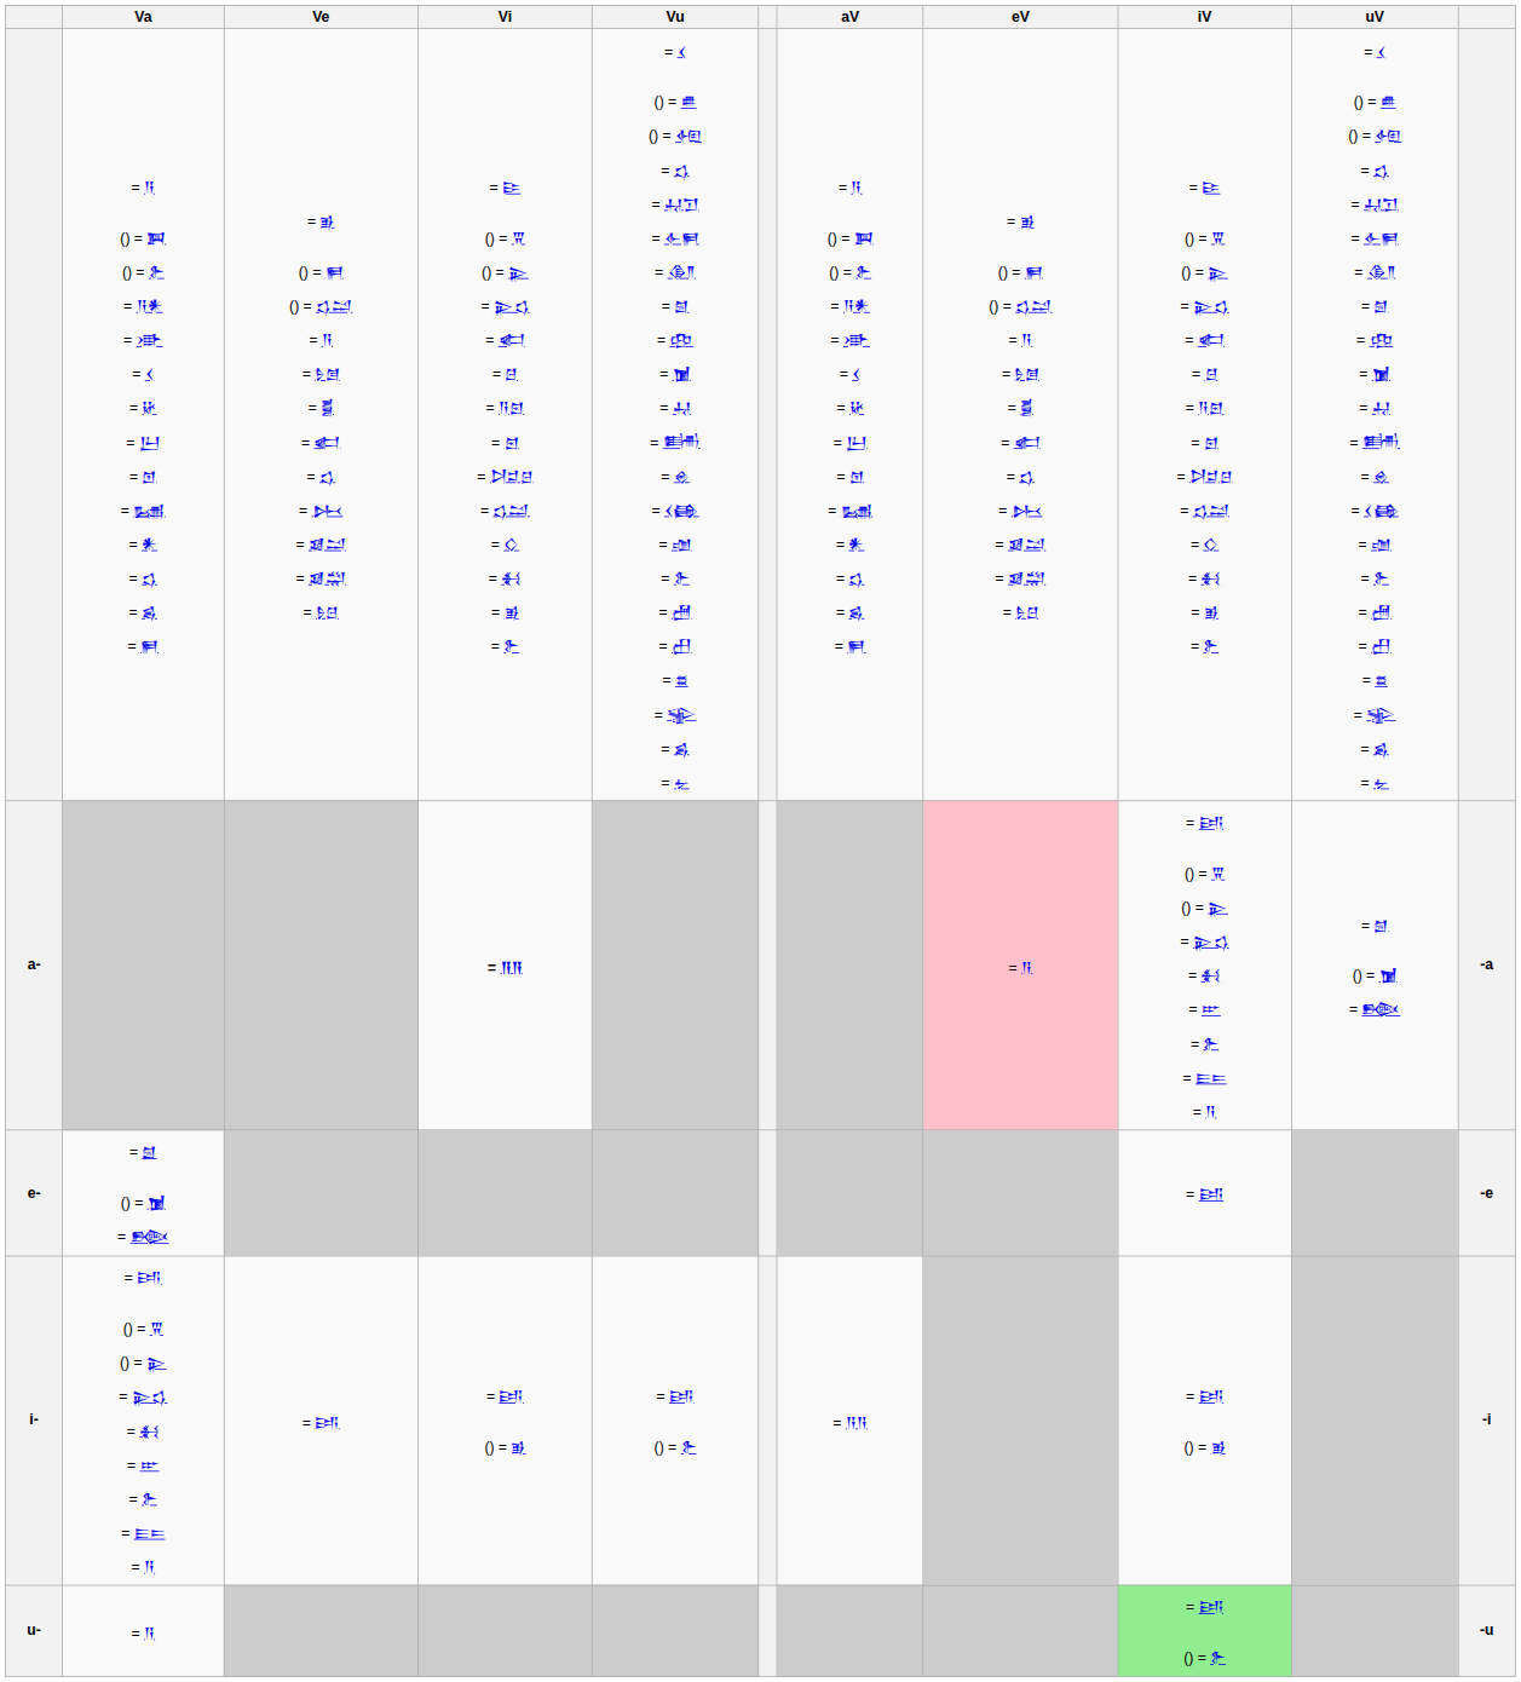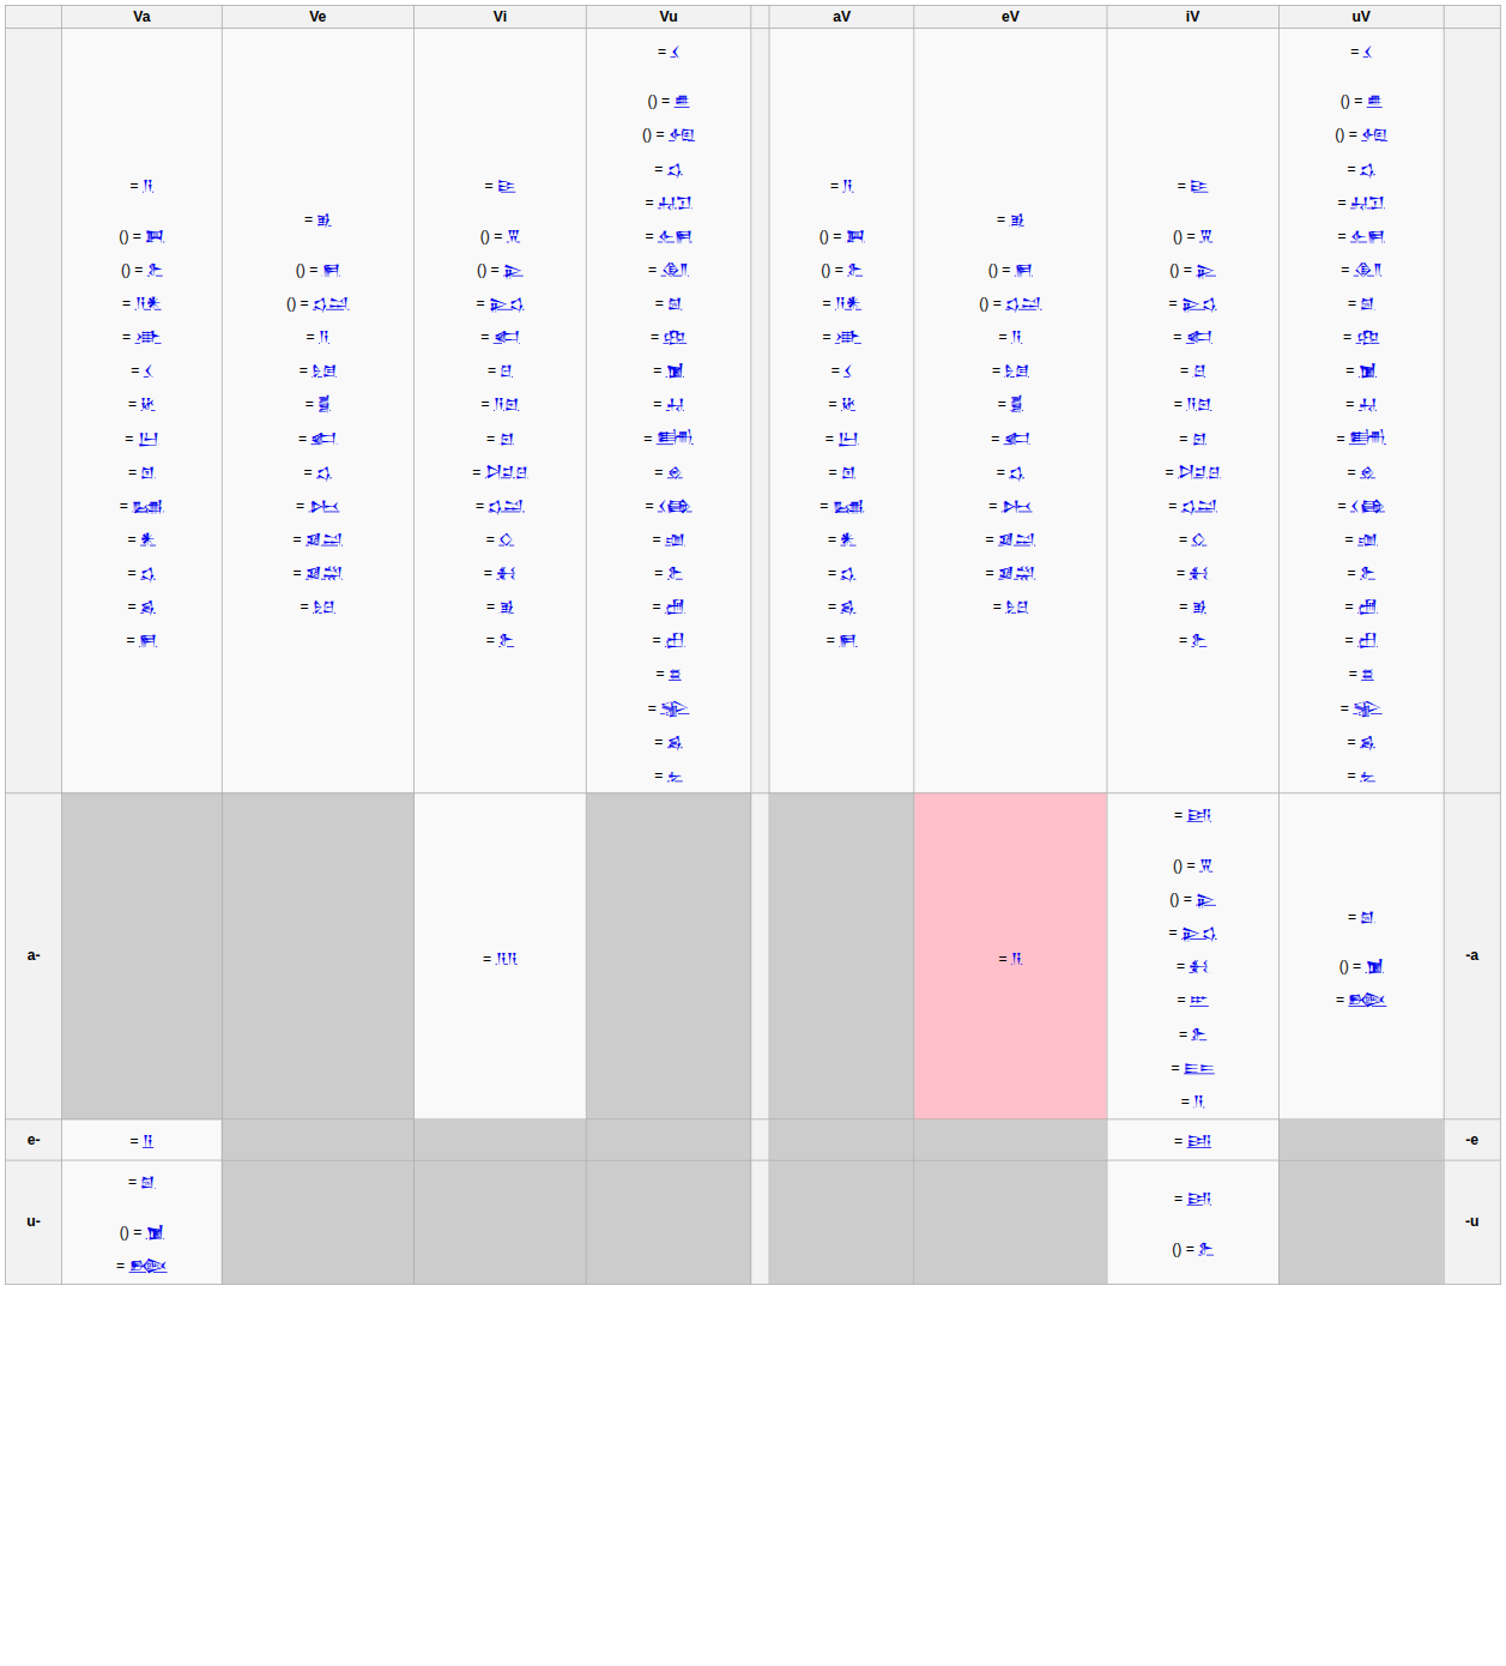a- | Vi: bold -> normal
e- | Va: = 𒇇 () = 𒁱 = 𒁦 -> = 𒀀
- row: i- | = 𒅀 () = 𒐊 () = 𒉌 = 𒉌𒌓 = 𒈬 = 𒐃 = 𒉿 = 𒀼𒋰 = 𒀀 | = 𒅀 | = 𒅀 () = 𒂊 | = 𒅀 () = 𒉿 | = 𒀀𒀀 | = 𒅀 () = 𒂊 | -i
u- | Va: = 𒀀 -> = 𒇇 () = 𒁱 = 𒁦
u- | iV: lightgreen background -> no background
